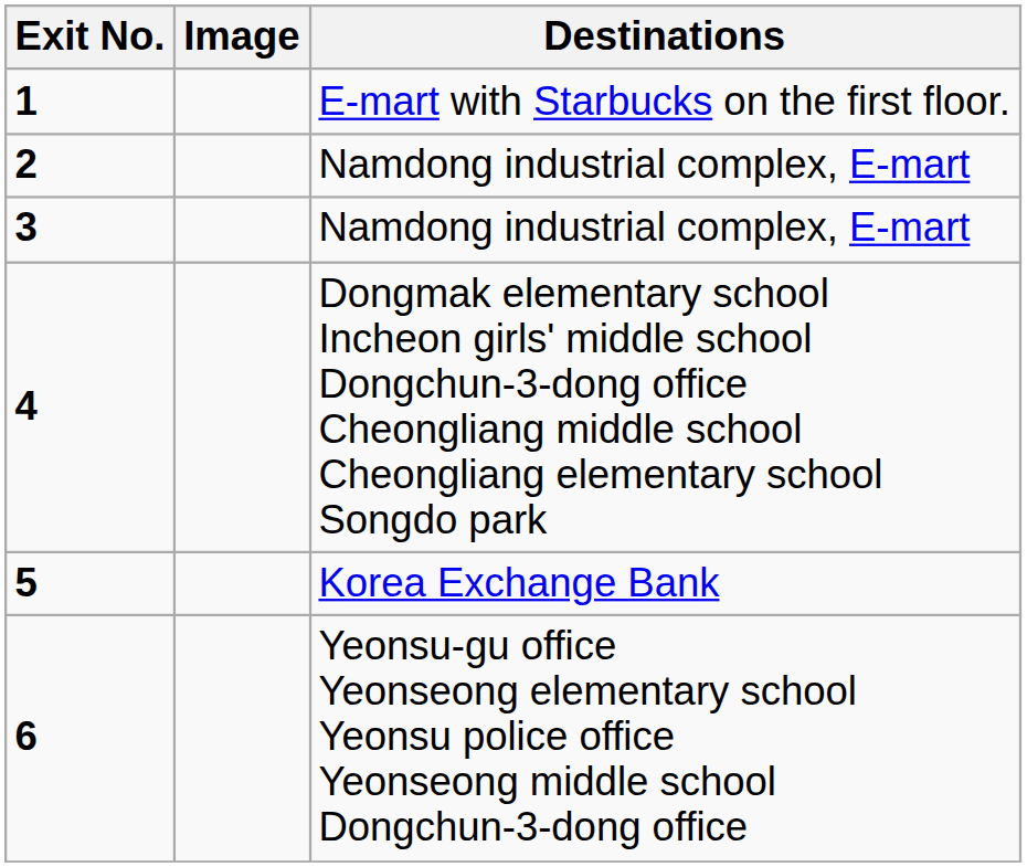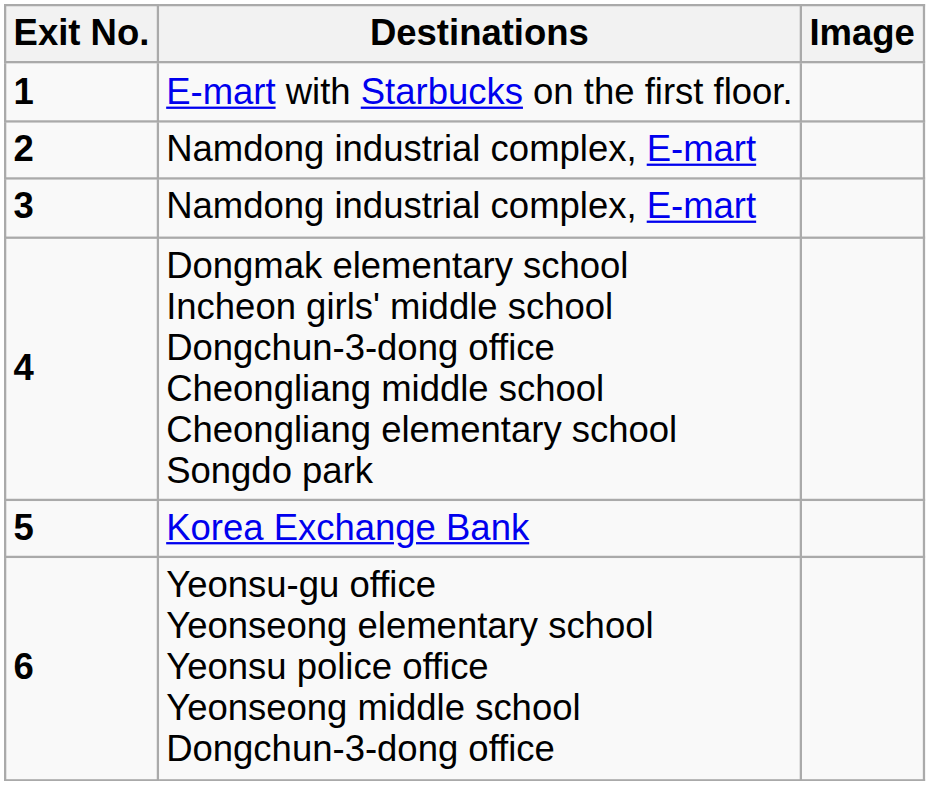columns swapped: Image <-> Destinations
